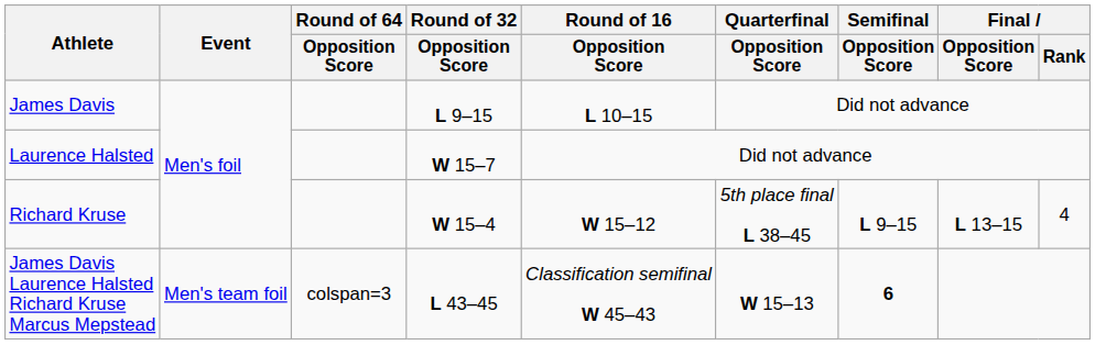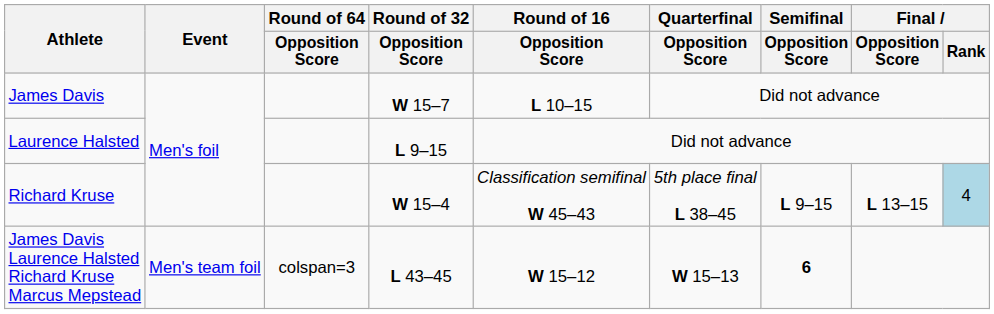James Davis | Round of 32 / Opposition Score: L 9–15 -> W 15–7
Laurence Halsted | Round of 32 / Opposition Score: W 15–7 -> L 9–15
Richard Kruse | Round of 16 / Opposition Score: W 15–12 -> Classification semifinal W 45–43
Richard Kruse | Final / Rank: no background -> lightblue background
James Davis Laurence Halsted Richard Kruse Marcus Mepstead | Round of 16 / Opposition Score: Classification semifinal W 45–43 -> W 15–12
